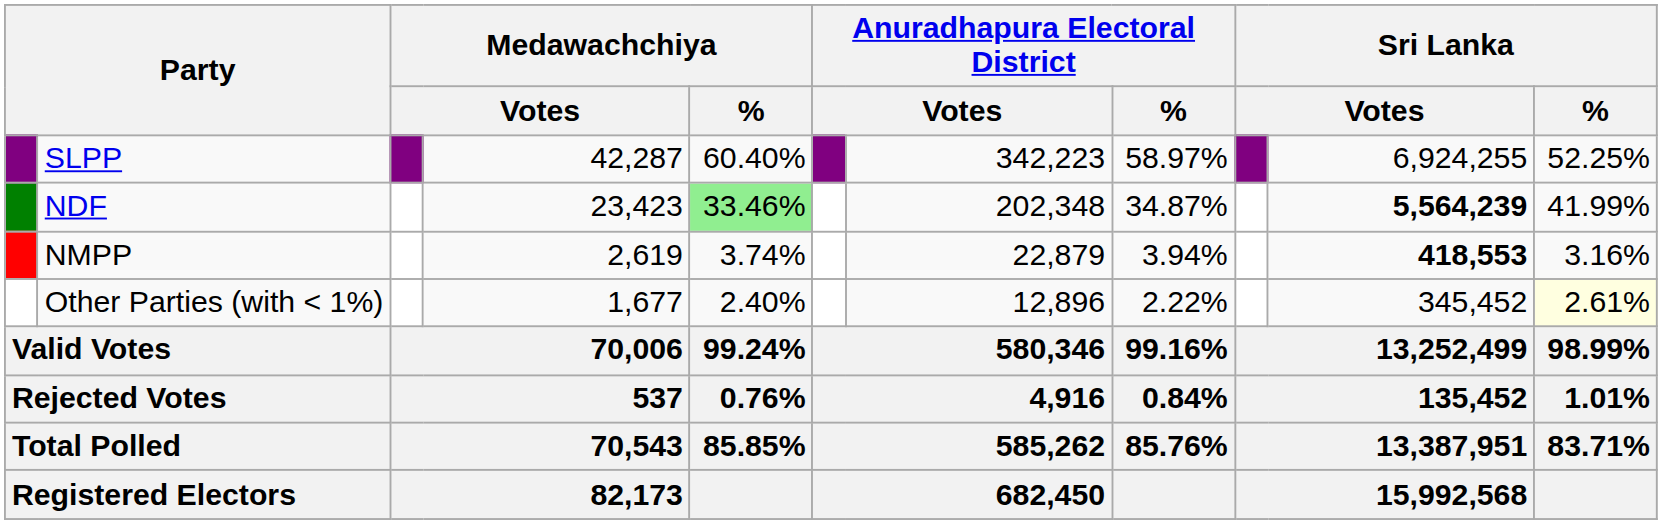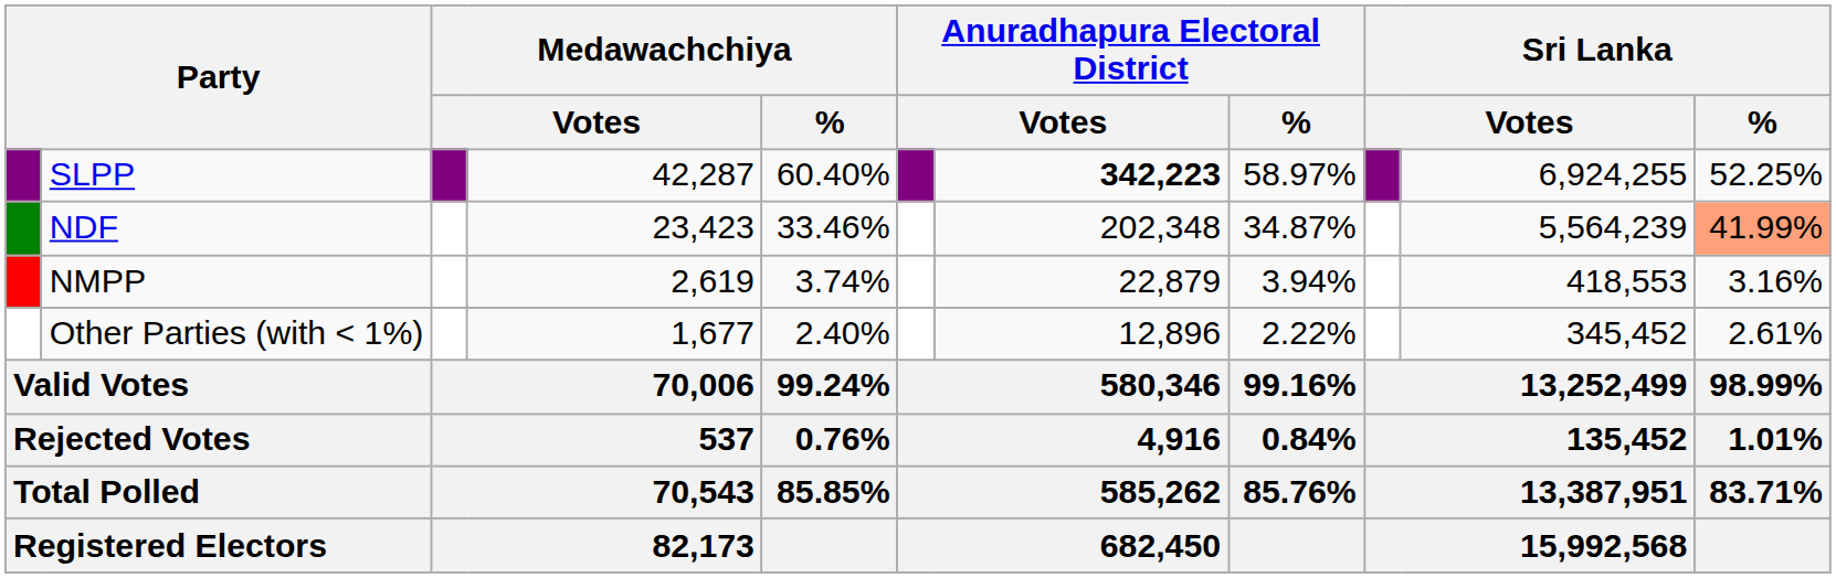SLPP | column 7: normal -> bold
NDF | Medawachchiya / %: lightgreen background -> no background
NDF | column 10: bold -> normal
NDF | Sri Lanka / %: no background -> lightsalmon background
NMPP | column 10: bold -> normal
Other Parties (with < 1%) | Sri Lanka / %: lightyellow background -> no background
